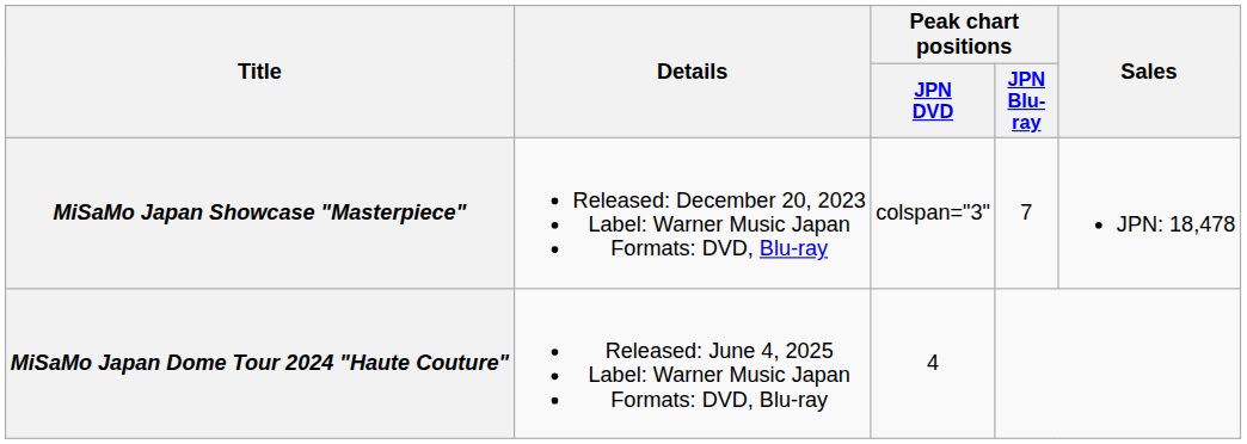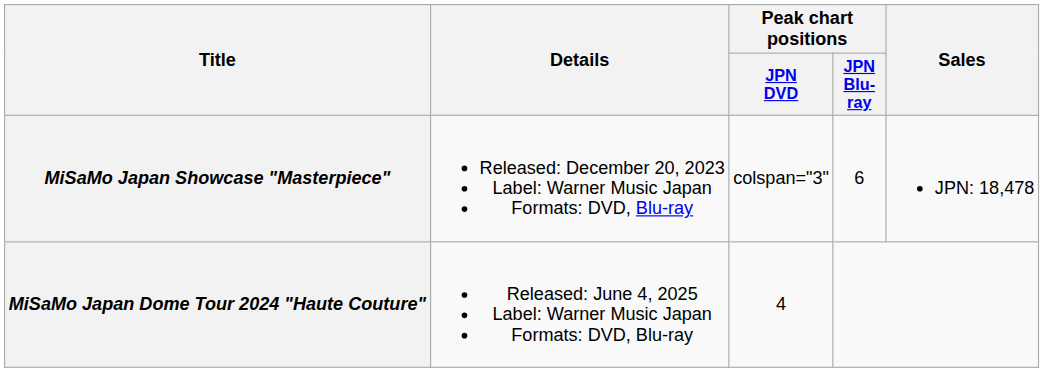MiSaMo Japan Showcase "Masterpiece" | Peak chart positions / JPN Blu-ray: 7 -> 6
